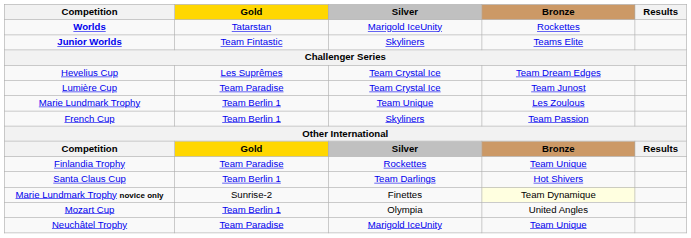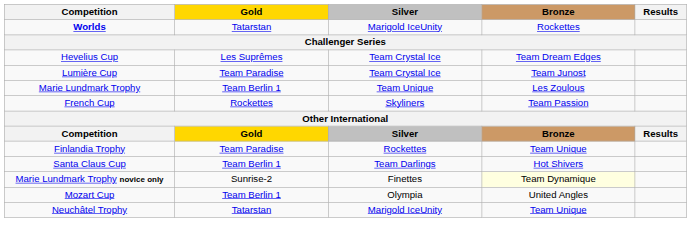- row: Junior Worlds | Team Fintastic | Skyliners | Teams Elite
French Cup | Gold: Team Berlin 1 -> Rockettes
Neuchâtel Trophy | Gold: Team Paradise -> Tatarstan
